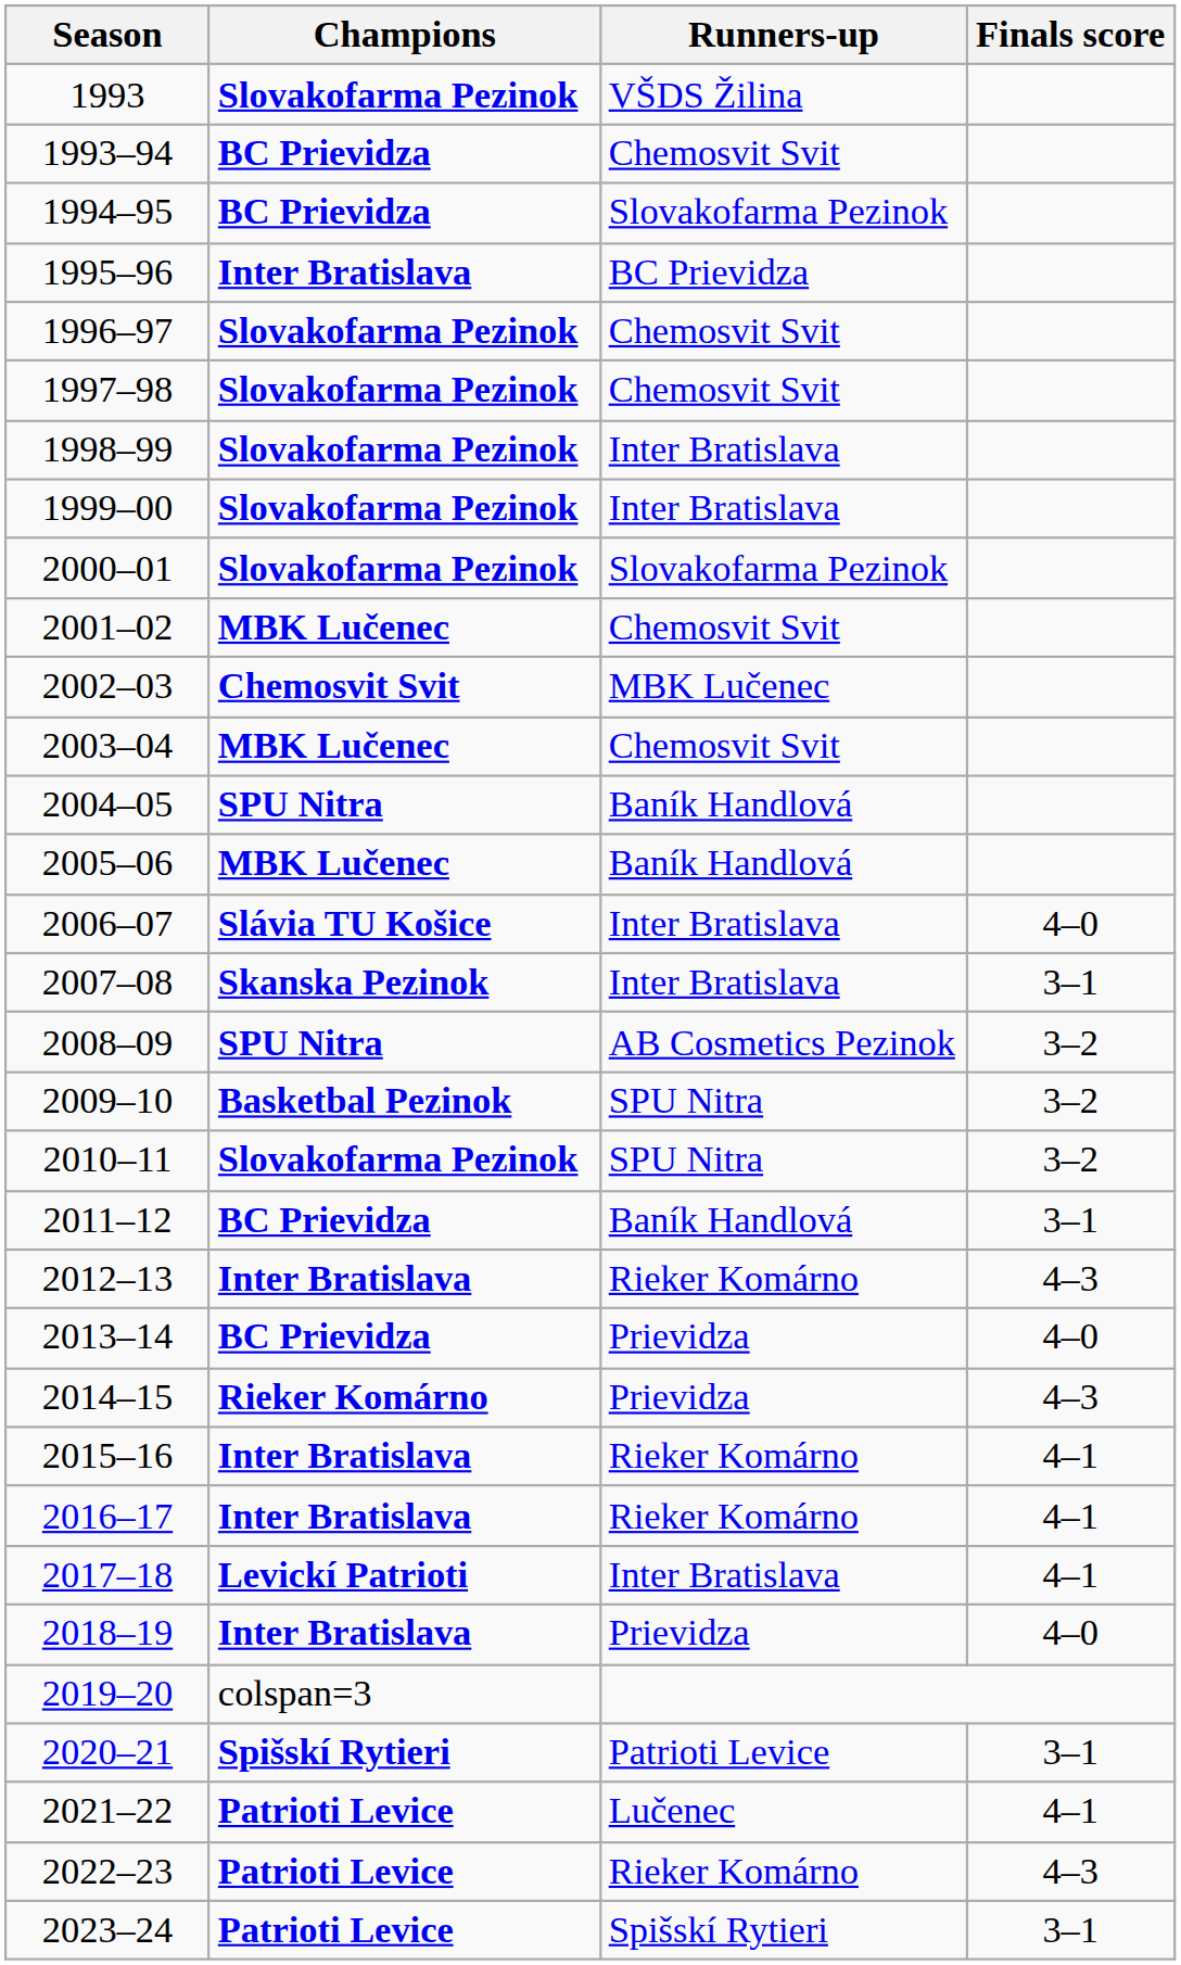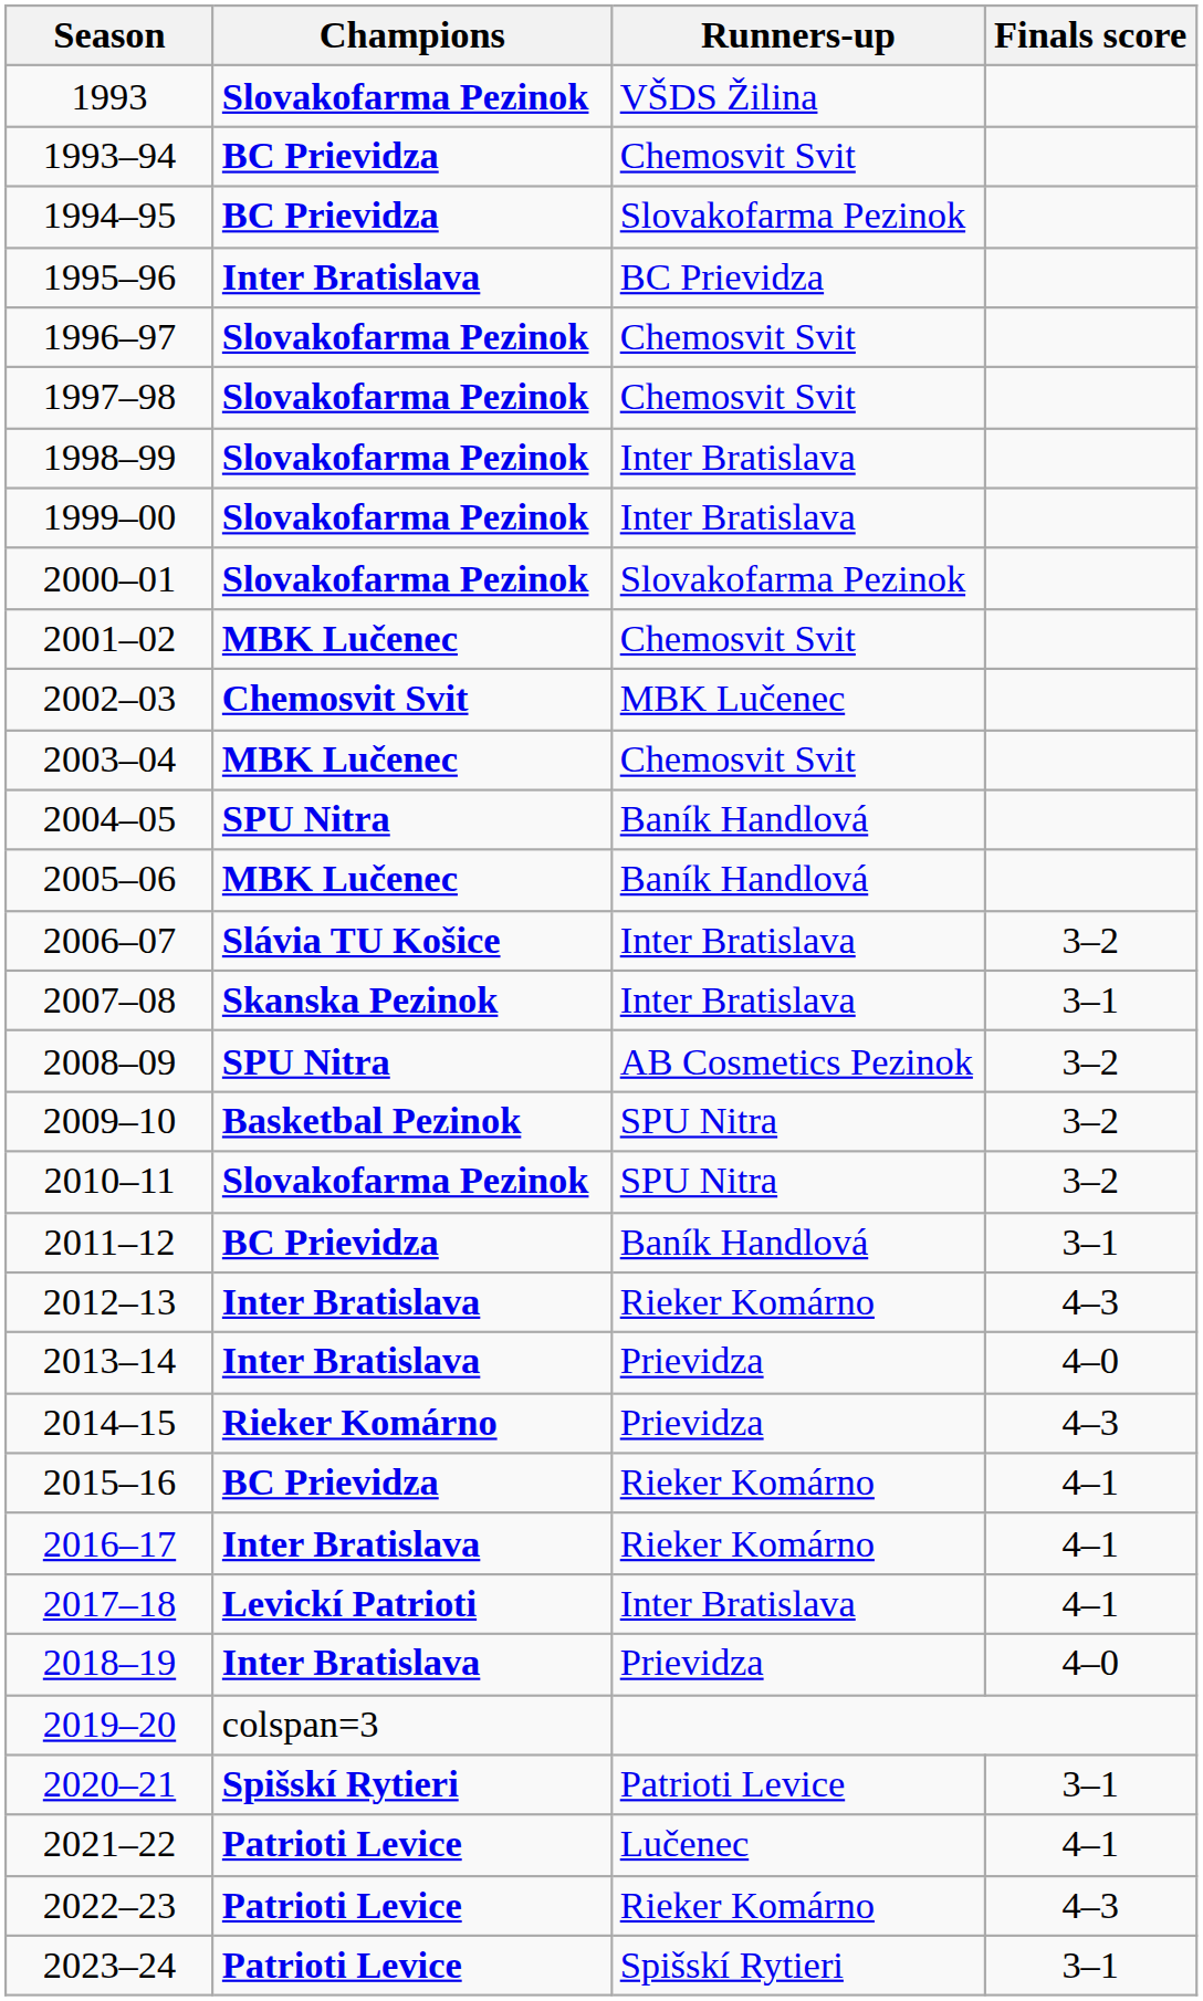2006–07 | Finals score: 4–0 -> 3–2
2013–14 | Champions: BC Prievidza -> Inter Bratislava
2015–16 | Champions: Inter Bratislava -> BC Prievidza
